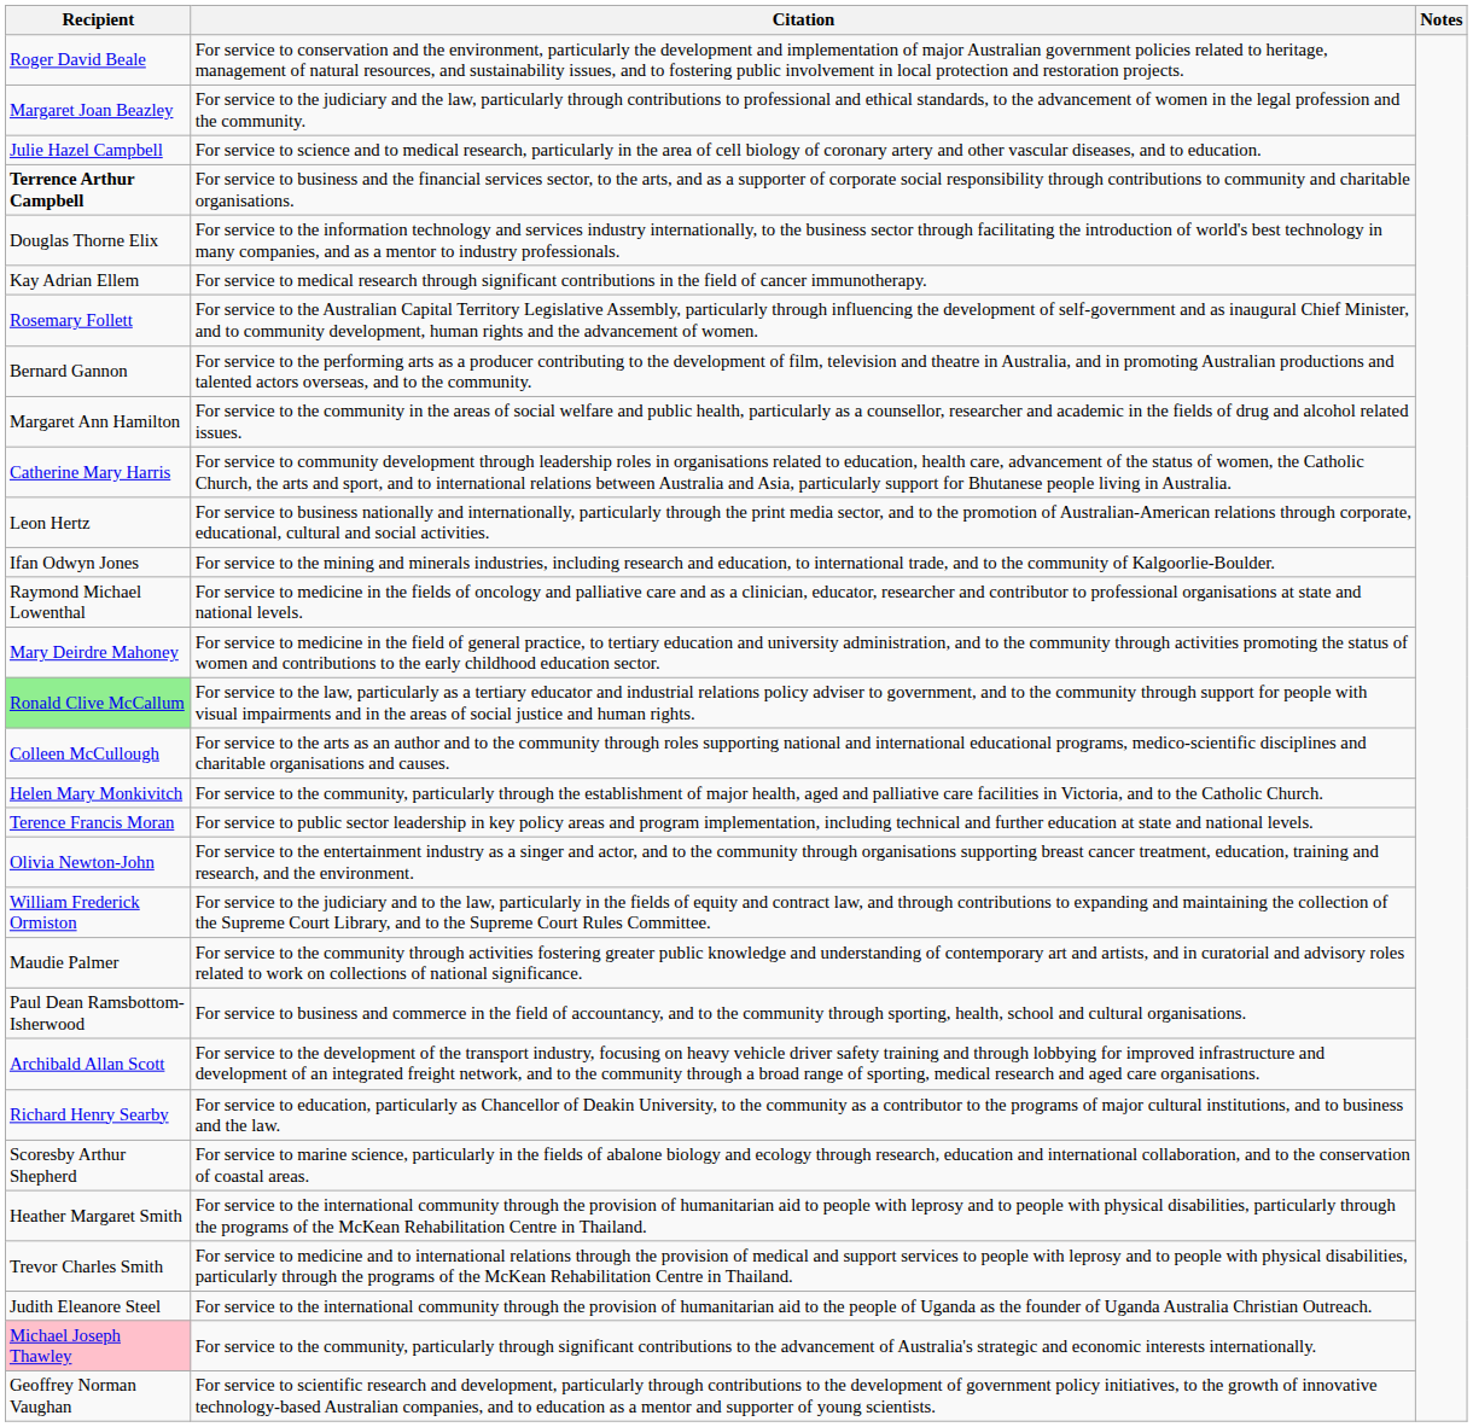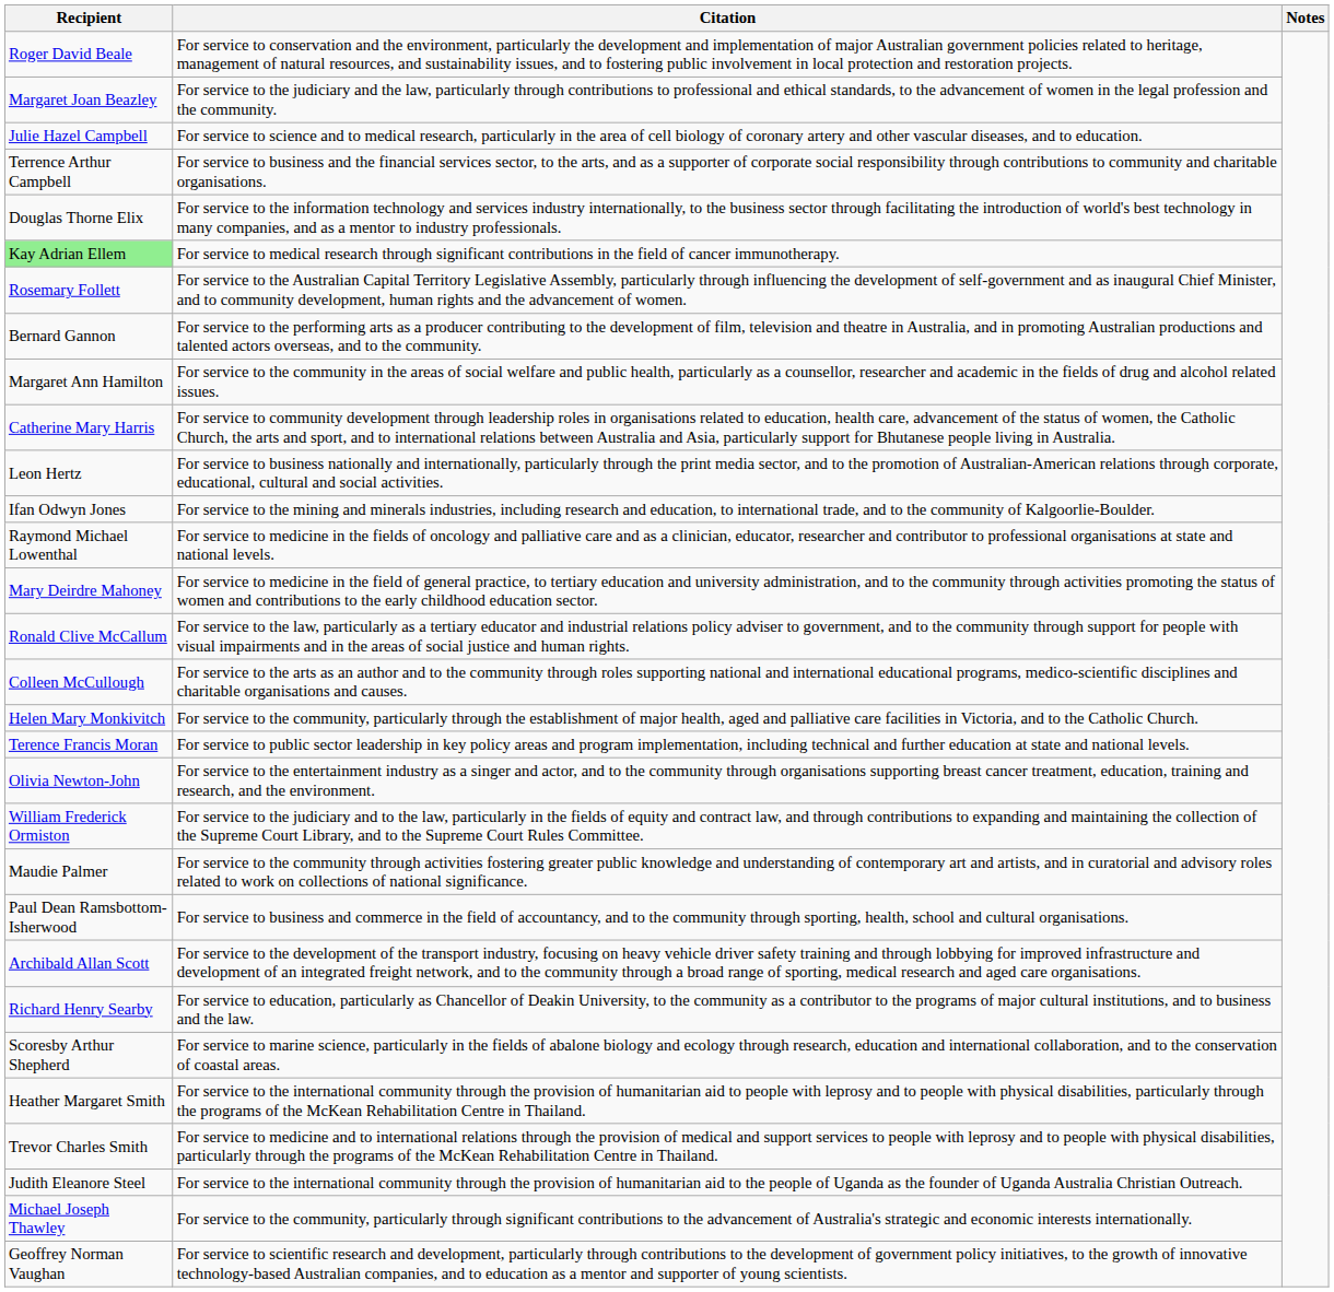Terrence Arthur Campbell | Recipient: bold -> normal
Kay Adrian Ellem | Recipient: no background -> lightgreen background
Ronald Clive McCallum | Recipient: lightgreen background -> no background
Michael Joseph Thawley | Recipient: pink background -> no background
